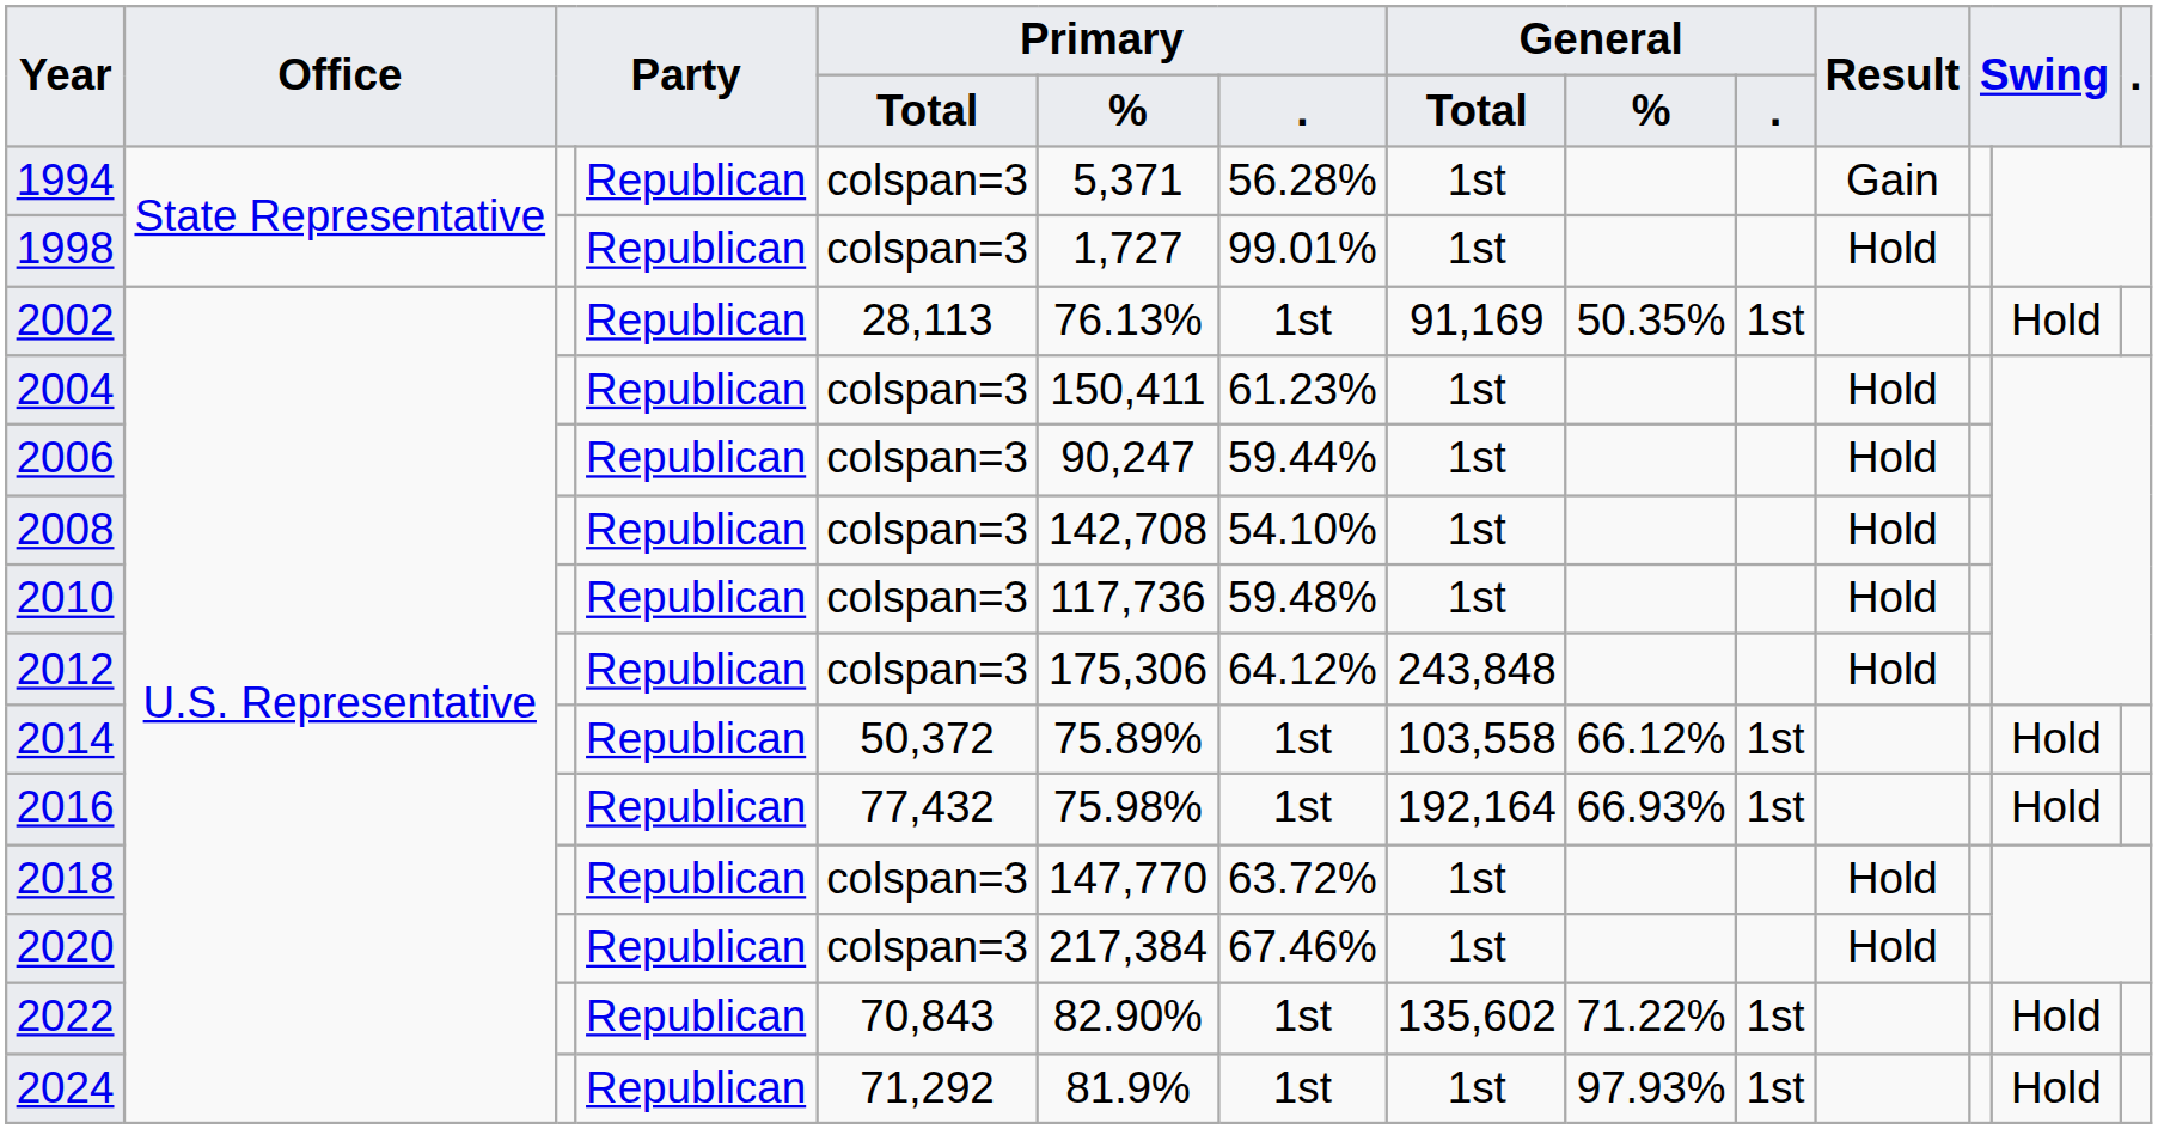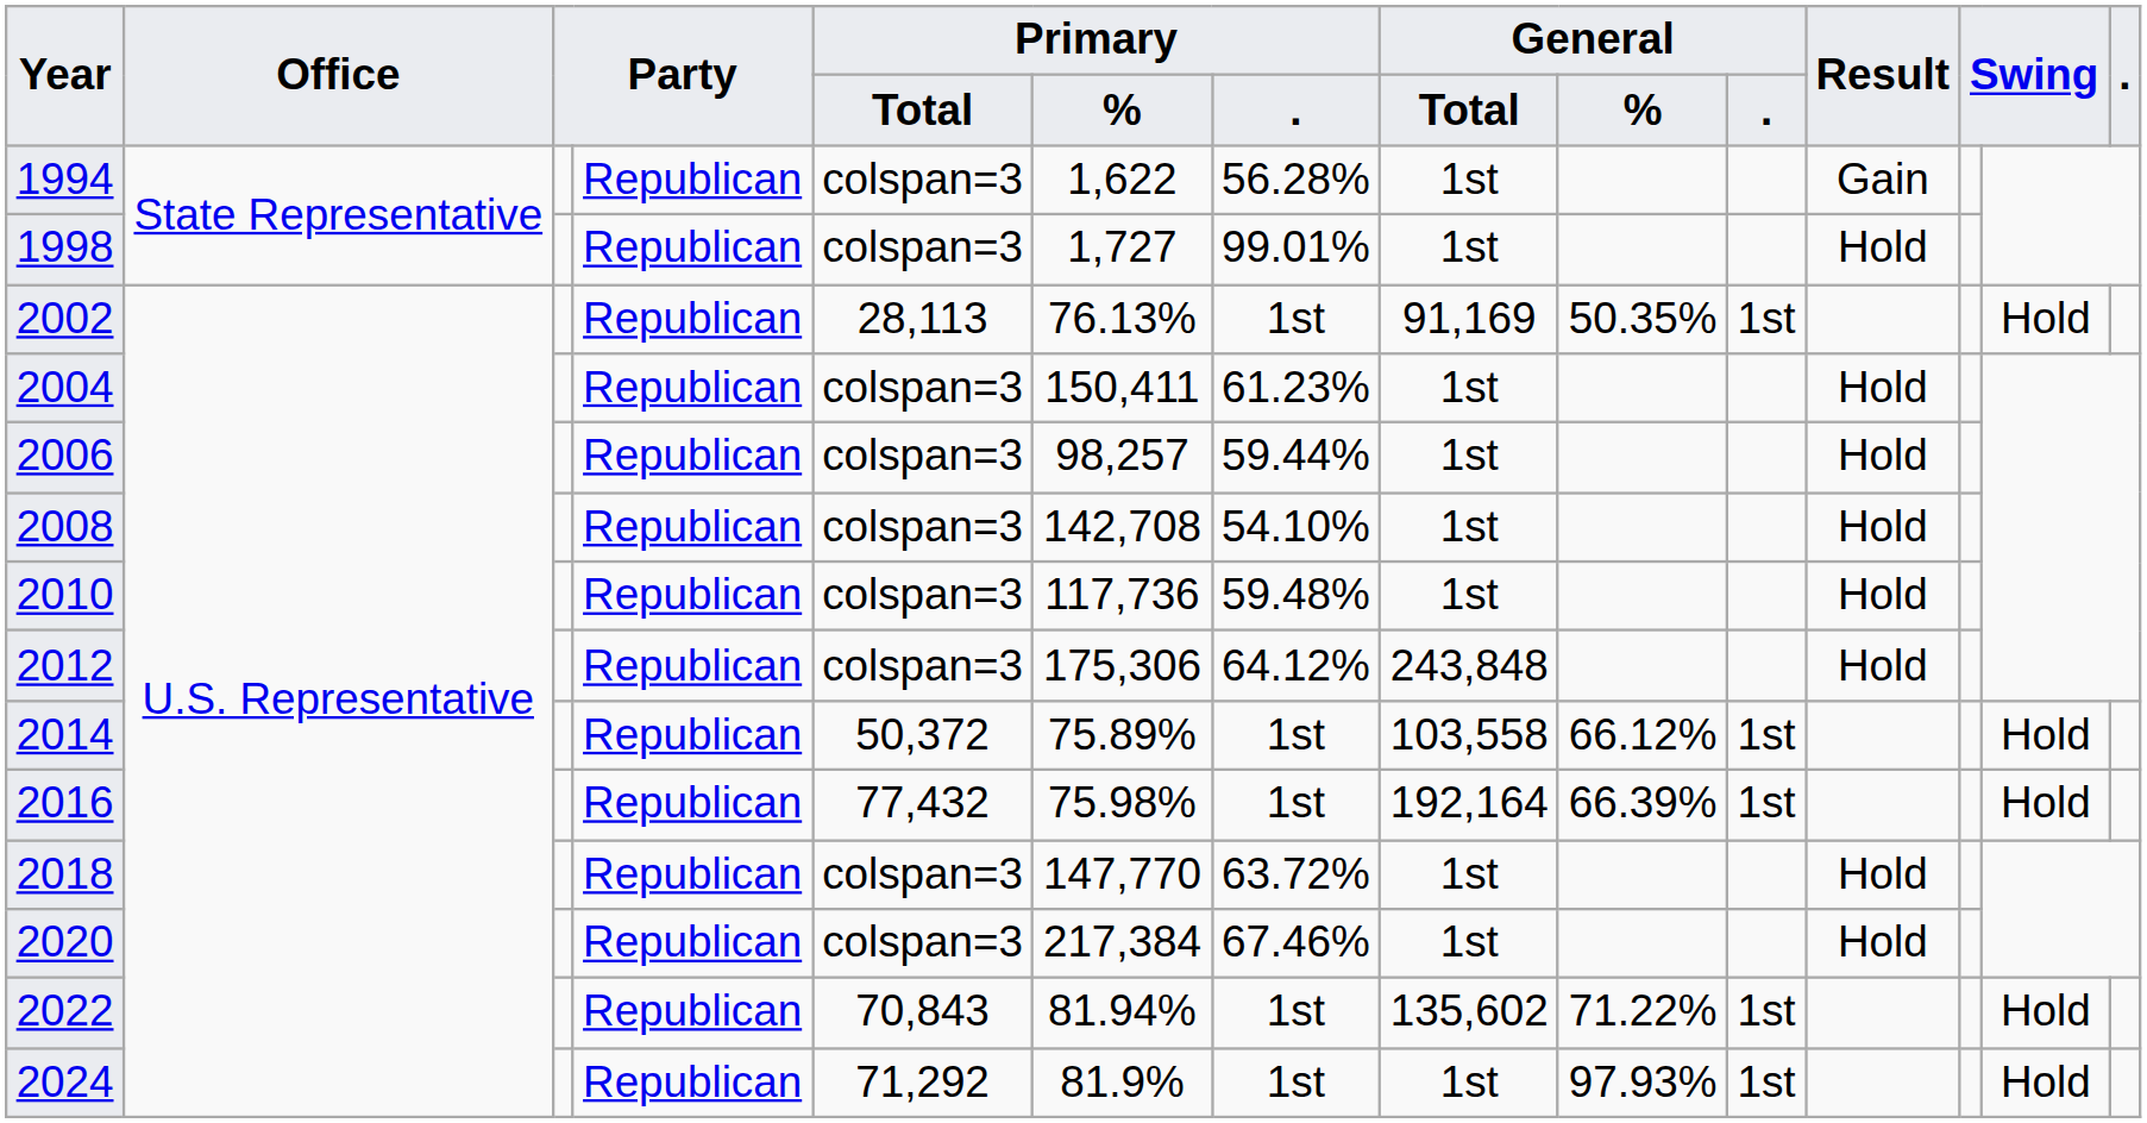1994 | Primary / %: 5,371 -> 1,622
2006 | Primary / %: 90,247 -> 98,257
2016 | General / %: 66.93% -> 66.39%
2022 | Primary / %: 82.90% -> 81.94%
